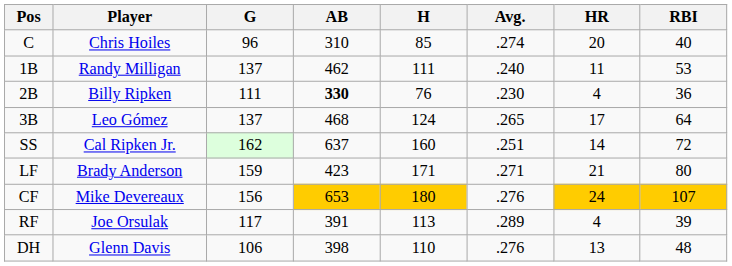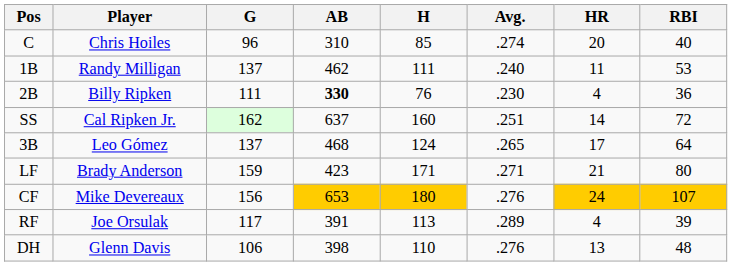rows swapped: 3B <-> SS
